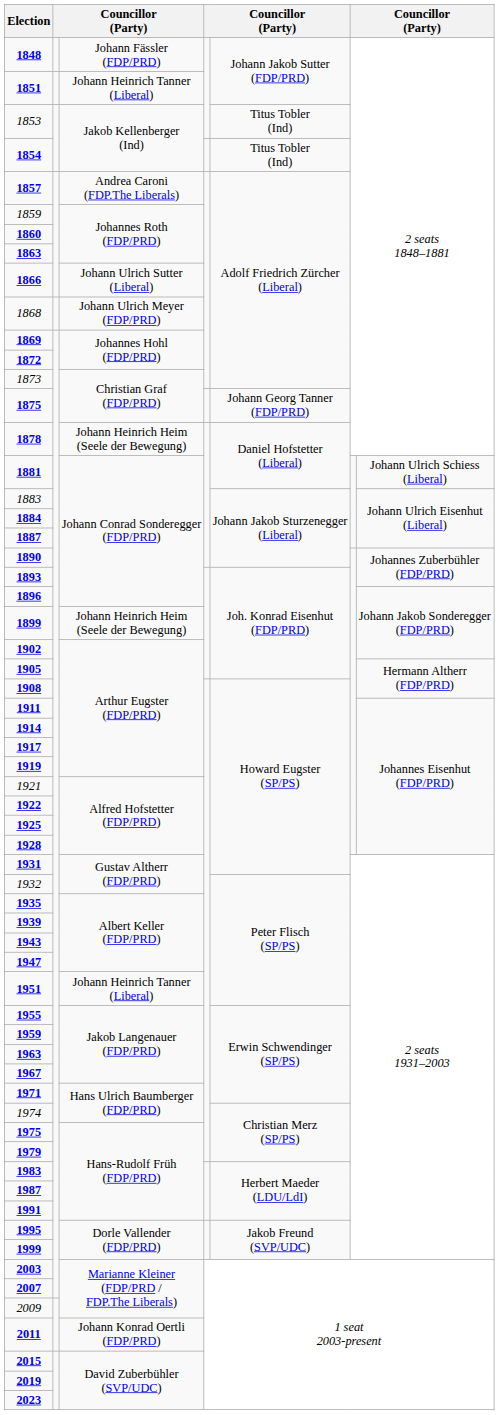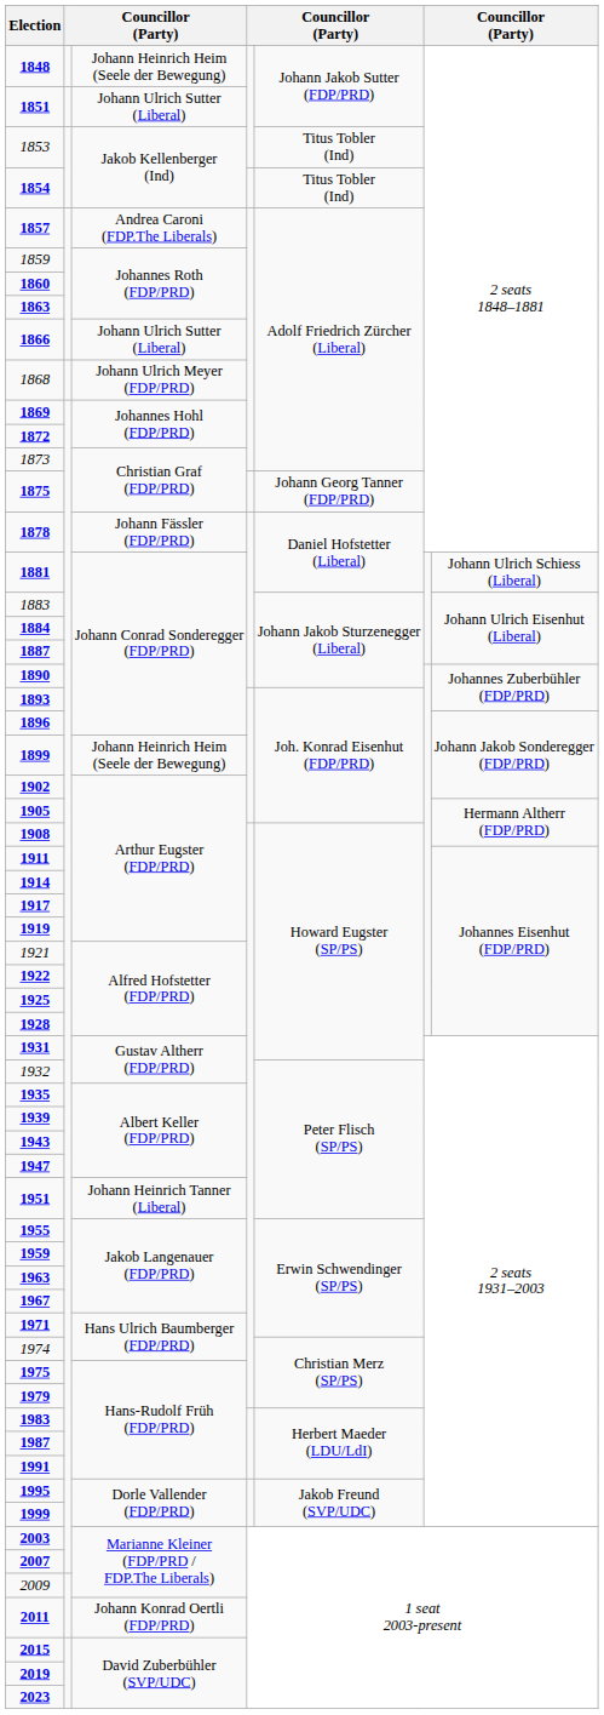1848 | column 3: Johann Fässler (FDP/PRD) -> Johann Heinrich Heim (Seele der Bewegung)
1851 | column 3: Johann Heinrich Tanner (Liberal) -> Johann Ulrich Sutter (Liberal)
1878 | column 3: Johann Heinrich Heim (Seele der Bewegung) -> Johann Fässler (FDP/PRD)
